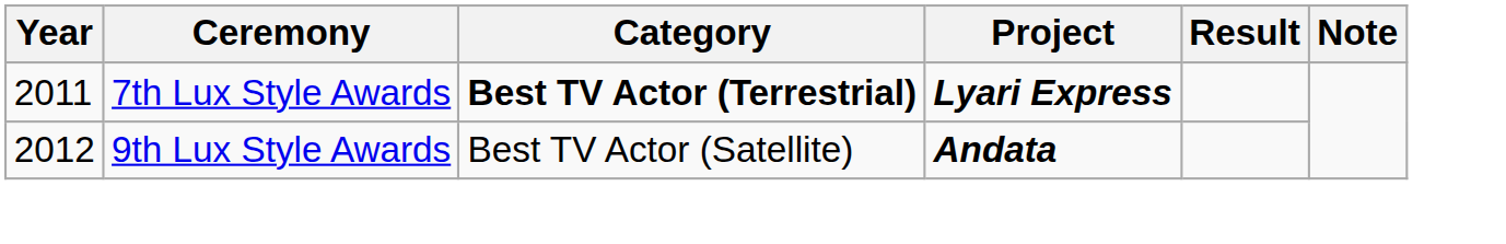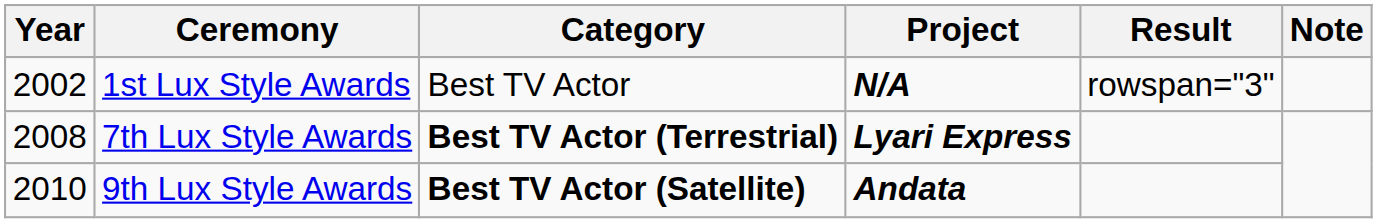+ row: 2002 | 1st Lux Style Awards | Best TV Actor | N/A | rowspan="3"
7th Lux Style Awards | Year: 2011 -> 2008
9th Lux Style Awards | Year: 2012 -> 2010
9th Lux Style Awards | Category: normal -> bold
